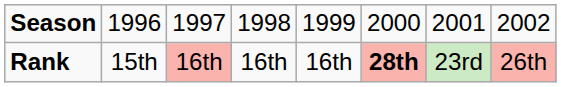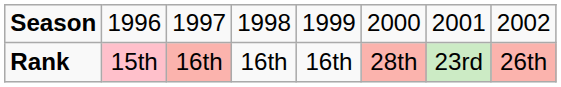Rank | column 2: no background -> pink background
Rank | column 6: bold -> normal
